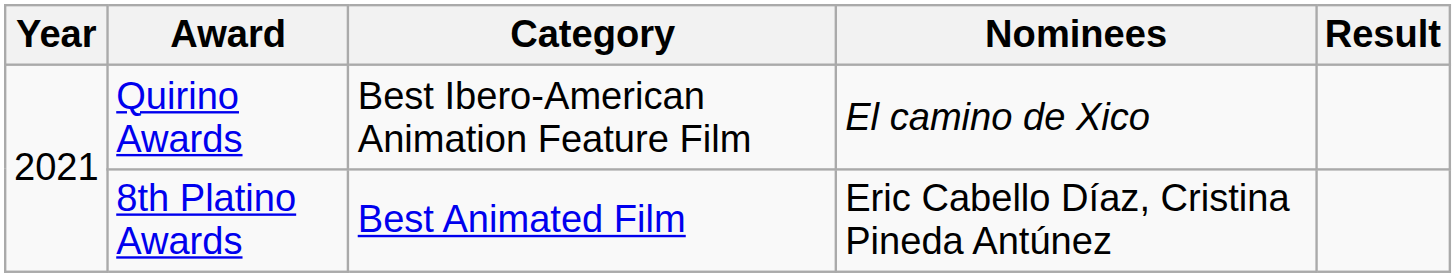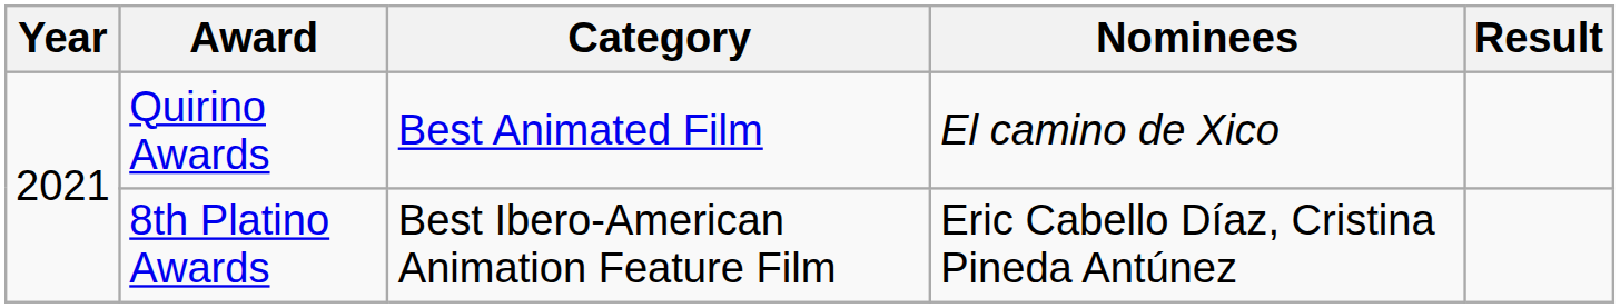Quirino Awards | Category: Best Ibero-American Animation Feature Film -> Best Animated Film
8th Platino Awards | Category: Best Animated Film -> Best Ibero-American Animation Feature Film
